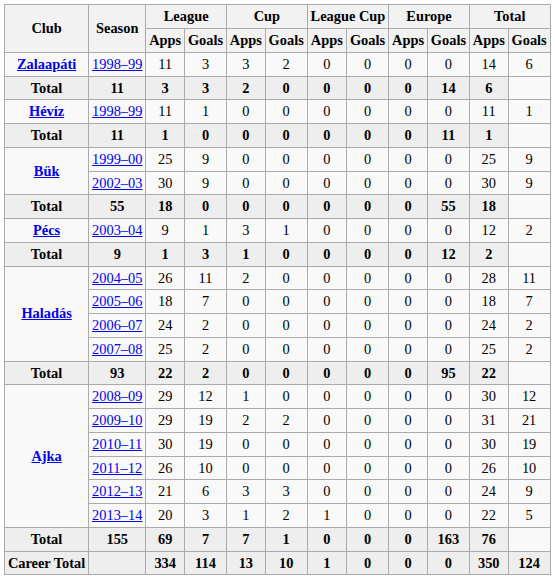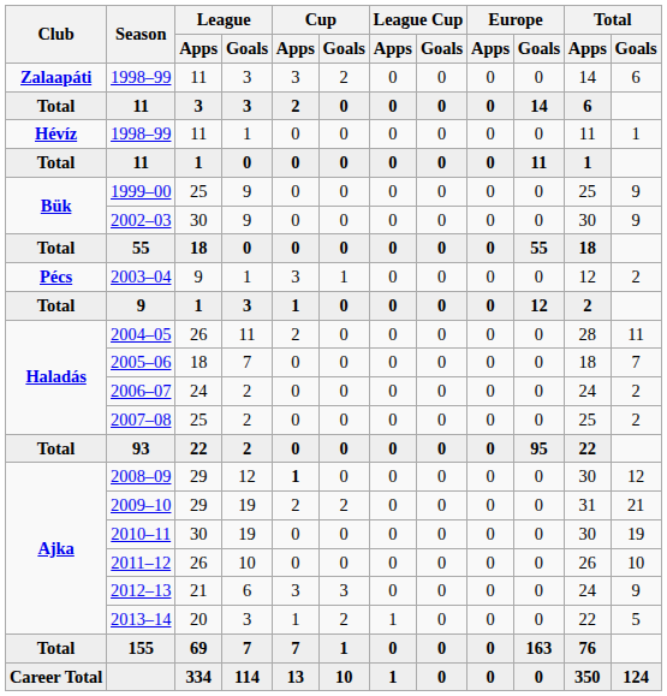2008–09 | Cup / Apps: normal -> bold
